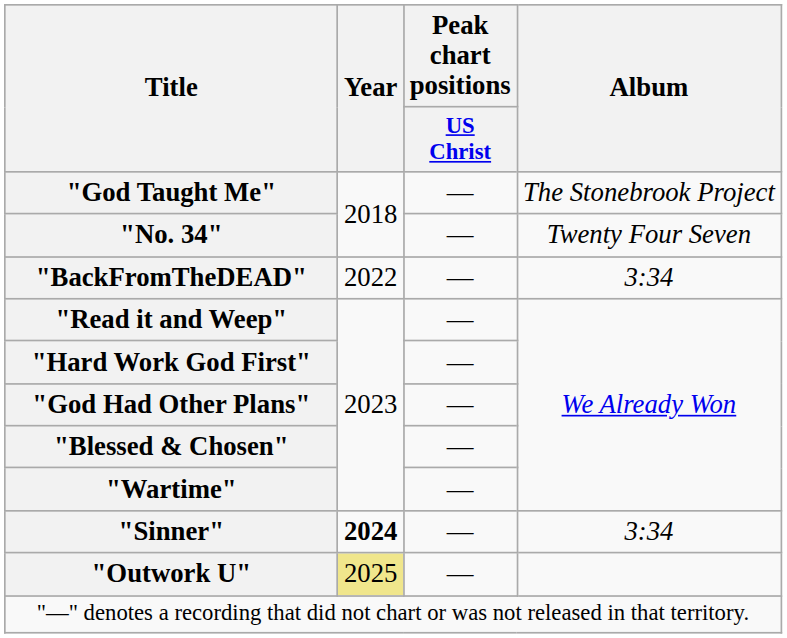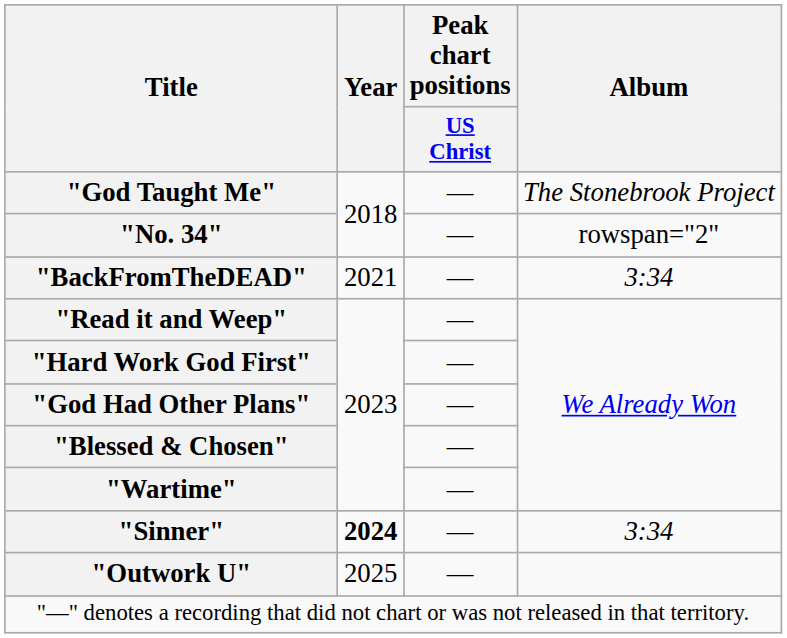"No. 34" | Album: Twenty Four Seven -> rowspan="2"
"BackFromTheDEAD" | Year: 2022 -> 2021
"Outwork U" | Year: khaki background -> no background
